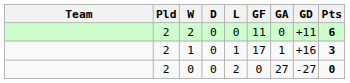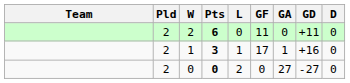columns swapped: D <-> Pts
